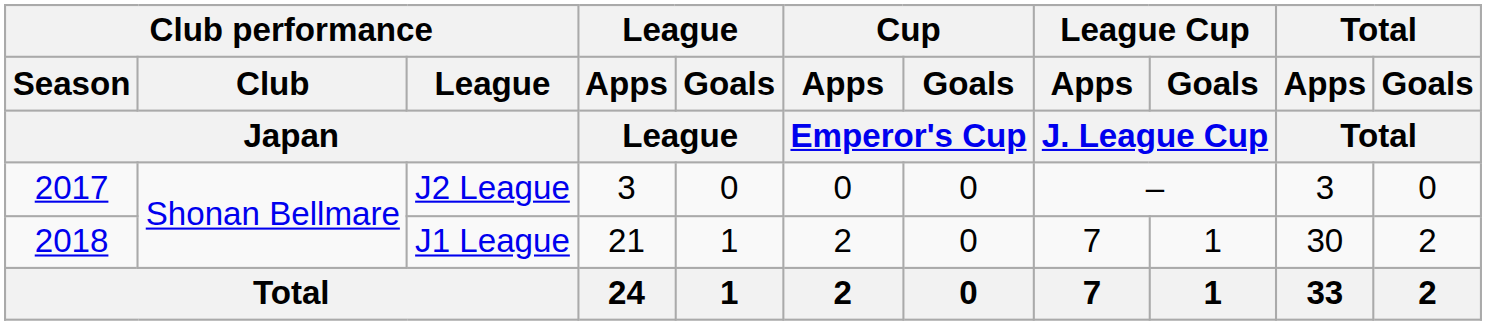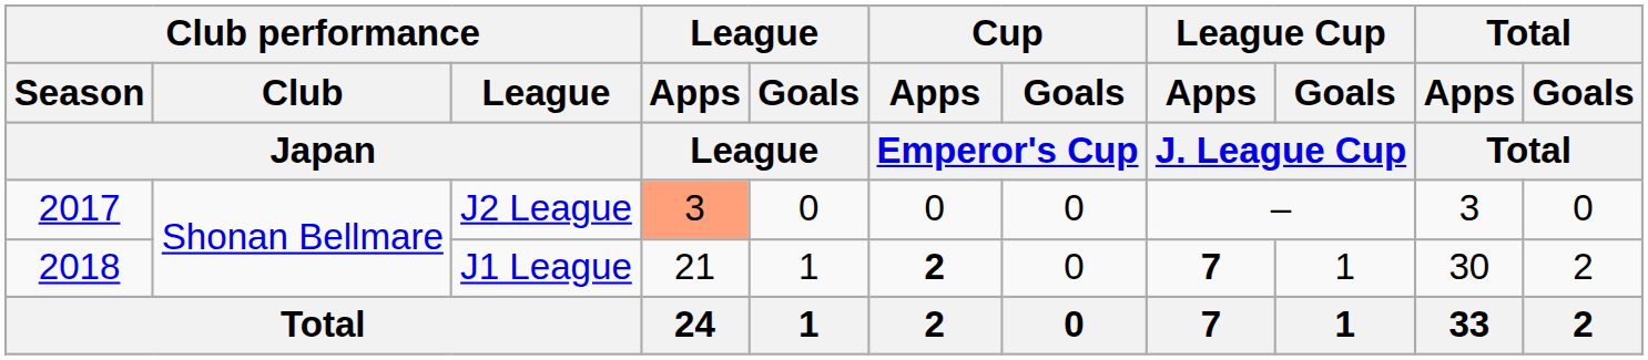J2 League | League / Apps / League: no background -> lightsalmon background
J1 League | Cup / Apps / Emperor's Cup: normal -> bold
J1 League | League Cup / Apps / J. League Cup: normal -> bold
